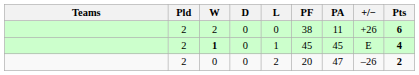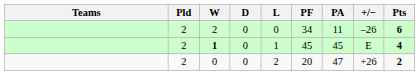row 2 | PF: 38 -> 34
row 2 | +/−: +26 -> –26
row 4 | +/−: –26 -> +26
